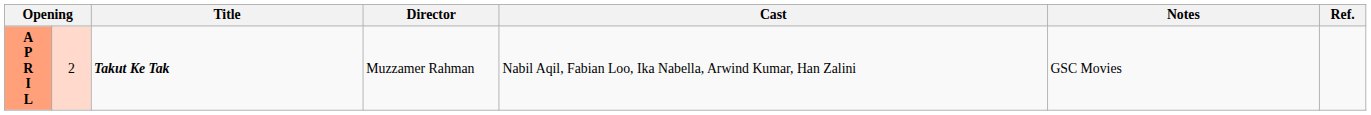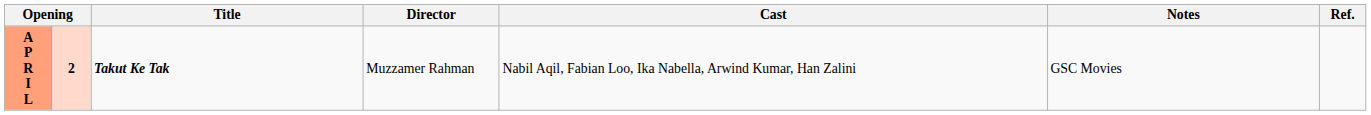A P R I L | column 2: normal -> bold
